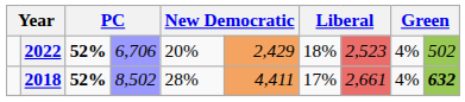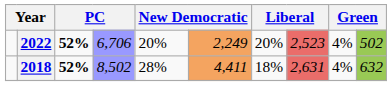2022 | column 6: 2,429 -> 2,249
2022 | column 7: 18% -> 20%
2018 | column 7: 17% -> 18%
2018 | column 8: 2,661 -> 2,631
2018 | column 10: bold -> normal
